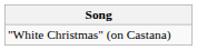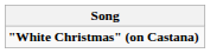row 2 | column 1: normal -> bold
